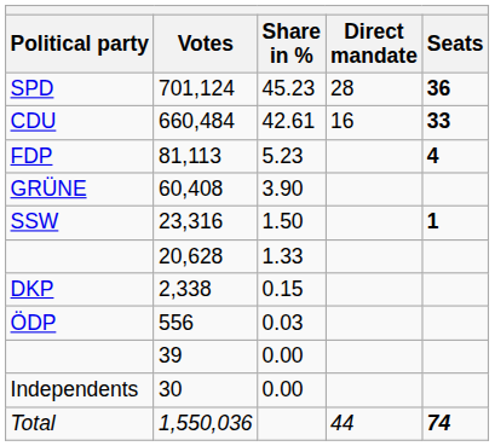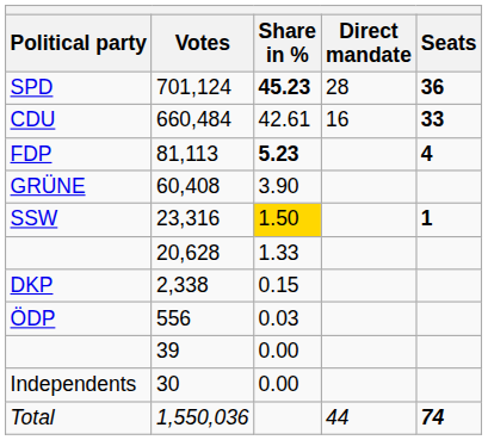SPD | Share in %: normal -> bold
FDP | Share in %: normal -> bold
SSW | Share in %: no background -> gold background
